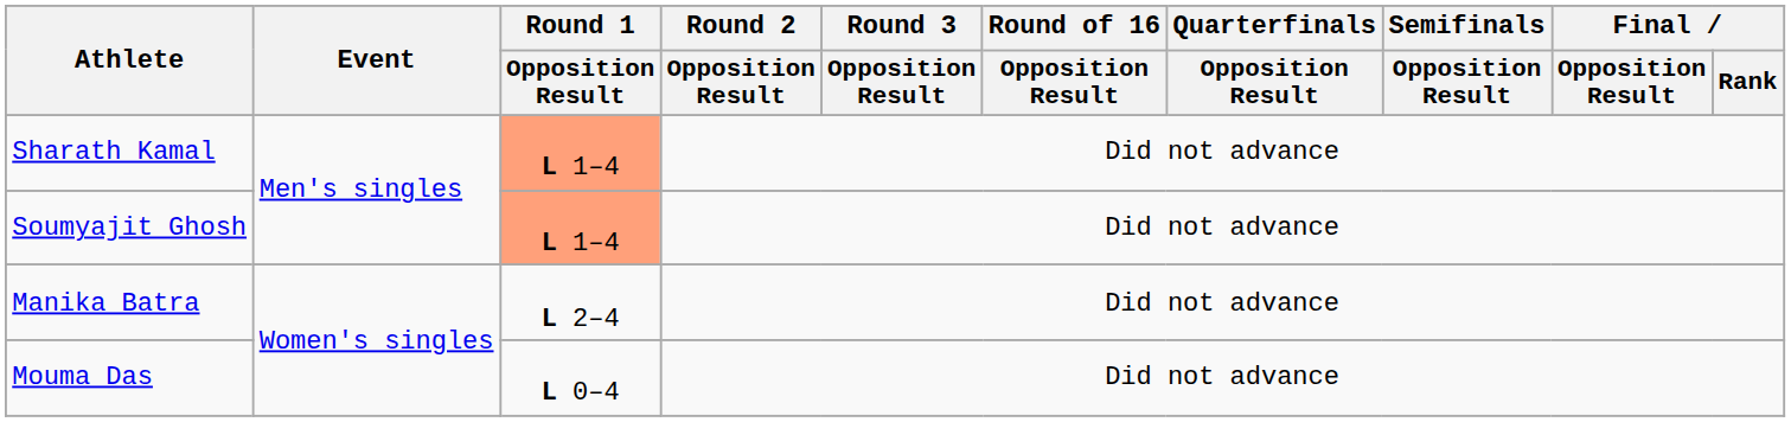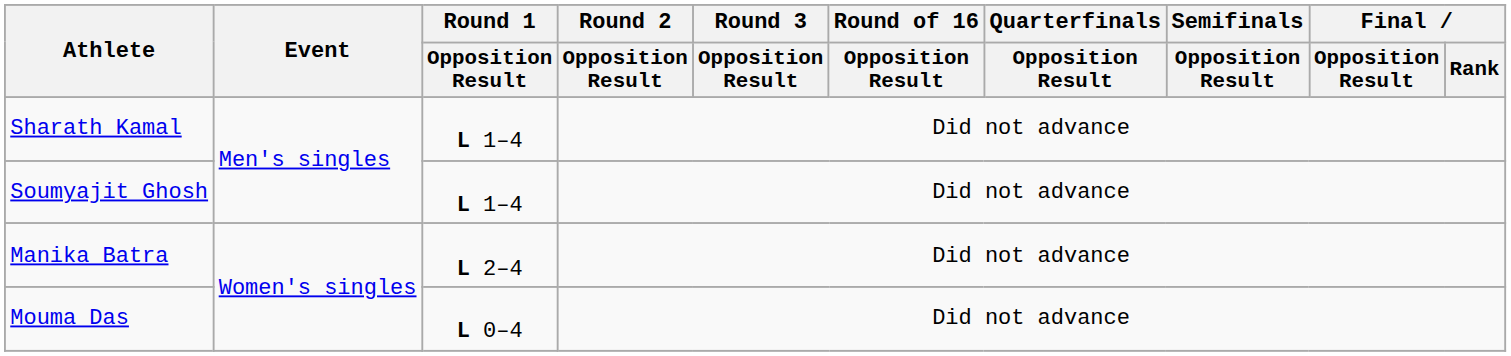Sharath Kamal | Round 1 / Opposition Result: lightsalmon background -> no background
Soumyajit Ghosh | Round 1 / Opposition Result: lightsalmon background -> no background
